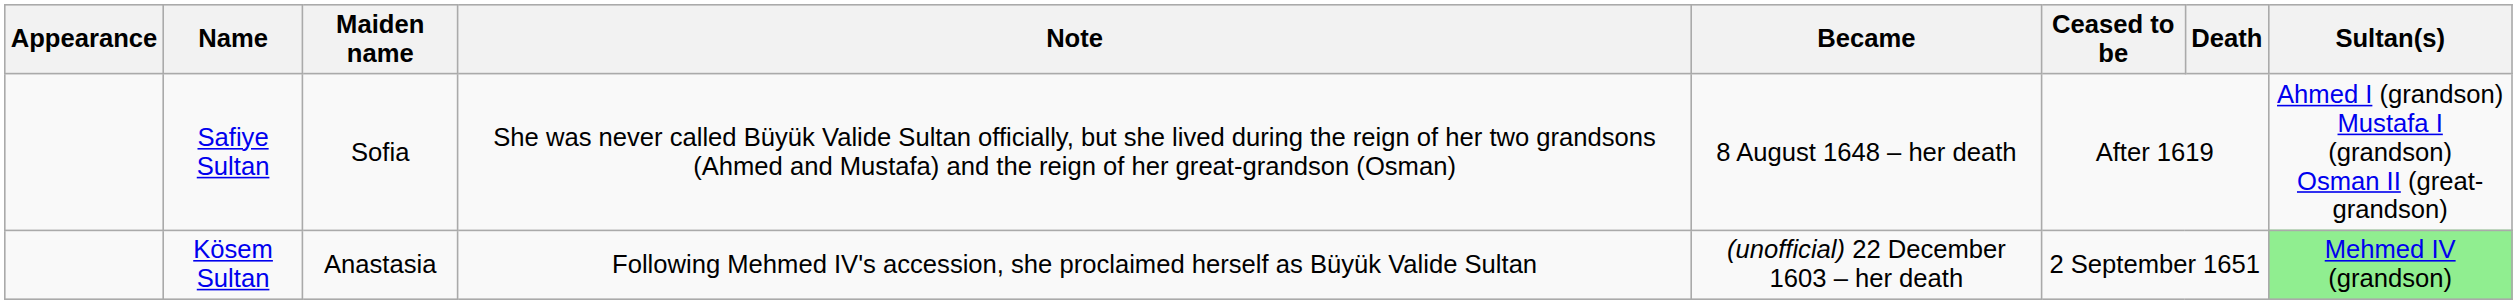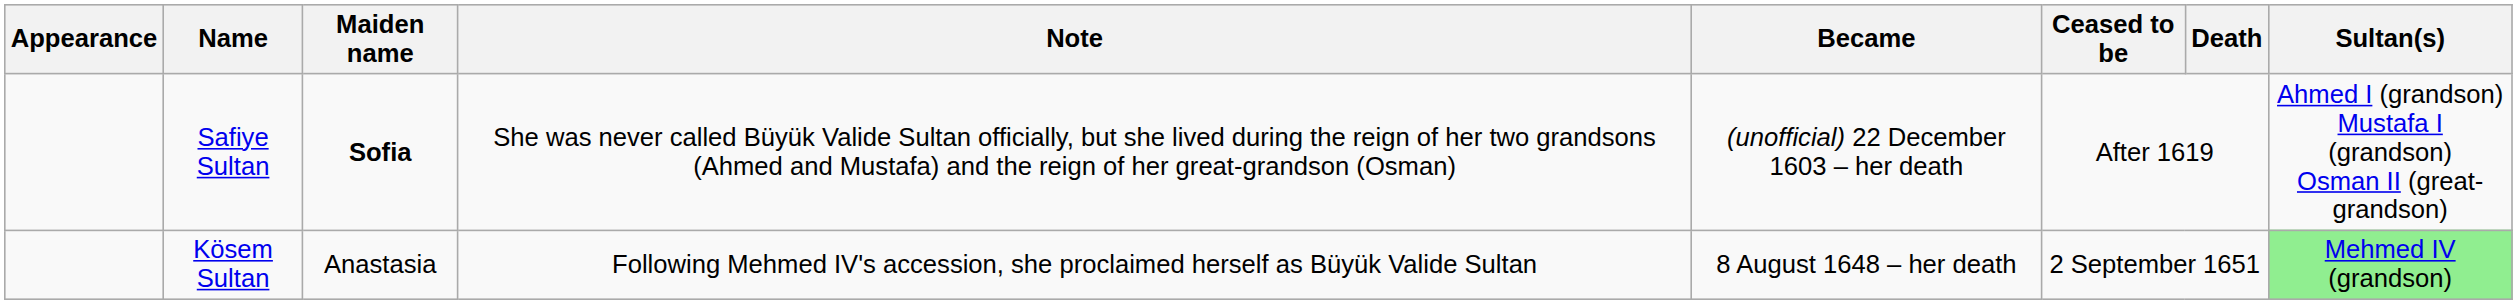Safiye Sultan | Maiden name: normal -> bold
Safiye Sultan | Became: 8 August 1648 – her death -> (unofficial) 22 December 1603 – her death
Kösem Sultan | Became: (unofficial) 22 December 1603 – her death -> 8 August 1648 – her death
